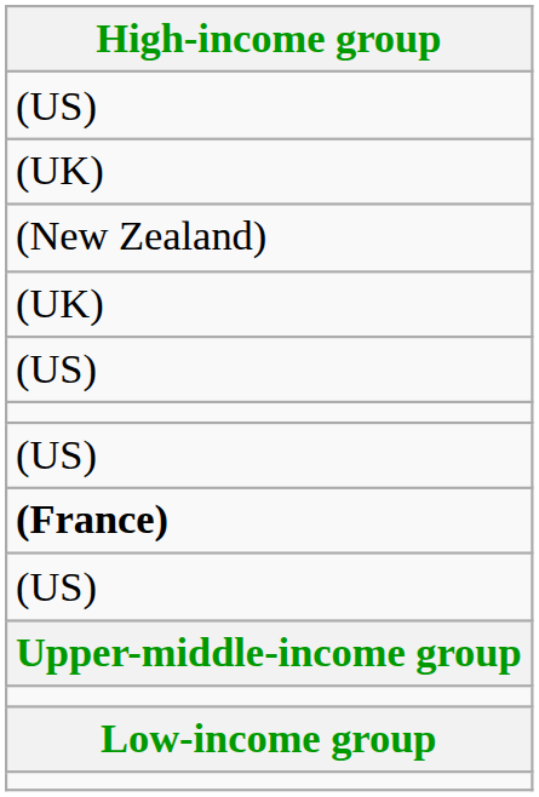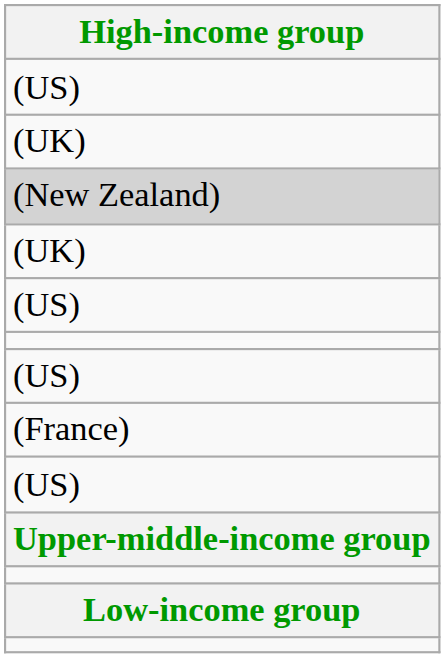(New Zealand) | column 1: no background -> lightgrey background
(France) | column 1: bold -> normal
